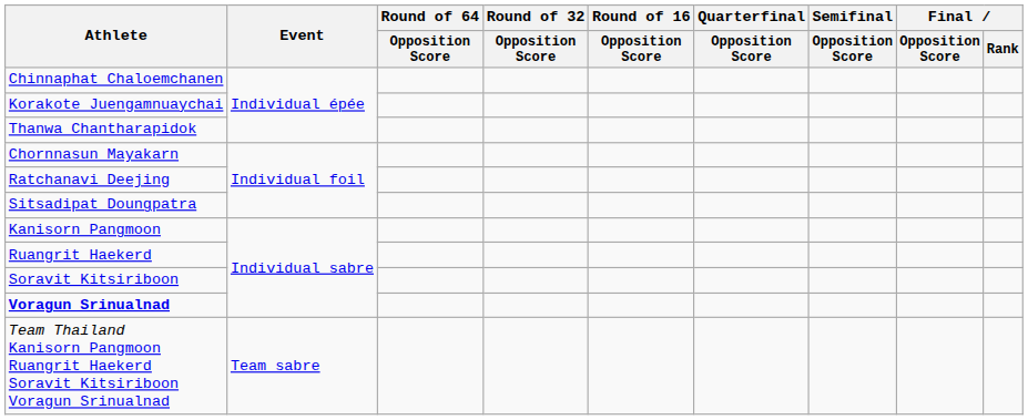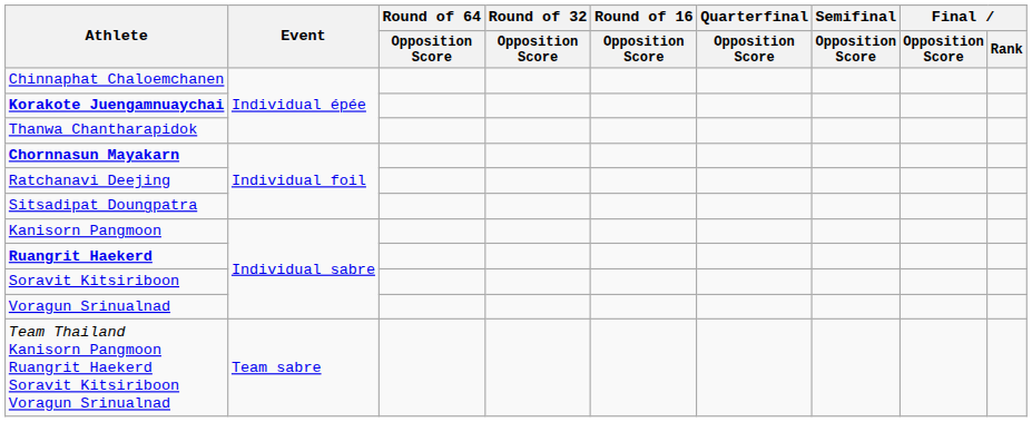Korakote Juengamnuaychai | Athlete: normal -> bold
Chornnasun Mayakarn | Athlete: normal -> bold
Ruangrit Haekerd | Athlete: normal -> bold
Voragun Srinualnad | Athlete: bold -> normal
